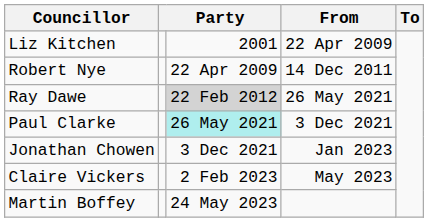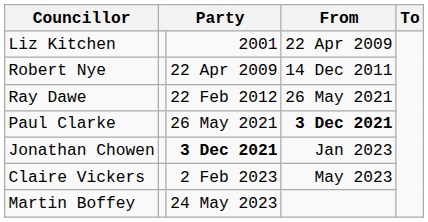Ray Dawe | column 3: lightgrey background -> no background
Paul Clarke | column 3: paleturquoise background -> no background
Paul Clarke | From: normal -> bold
Jonathan Chowen | column 3: normal -> bold
